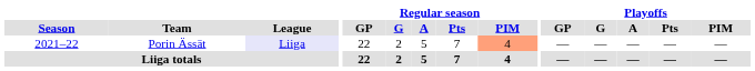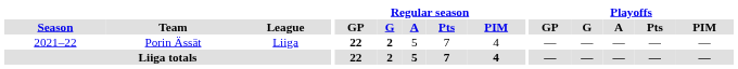Porin Ässät | League: lavender background -> no background
Porin Ässät | Regular season / GP: normal -> bold
Porin Ässät | Regular season / G: normal -> bold
Porin Ässät | Regular season / PIM: lightsalmon background -> no background
